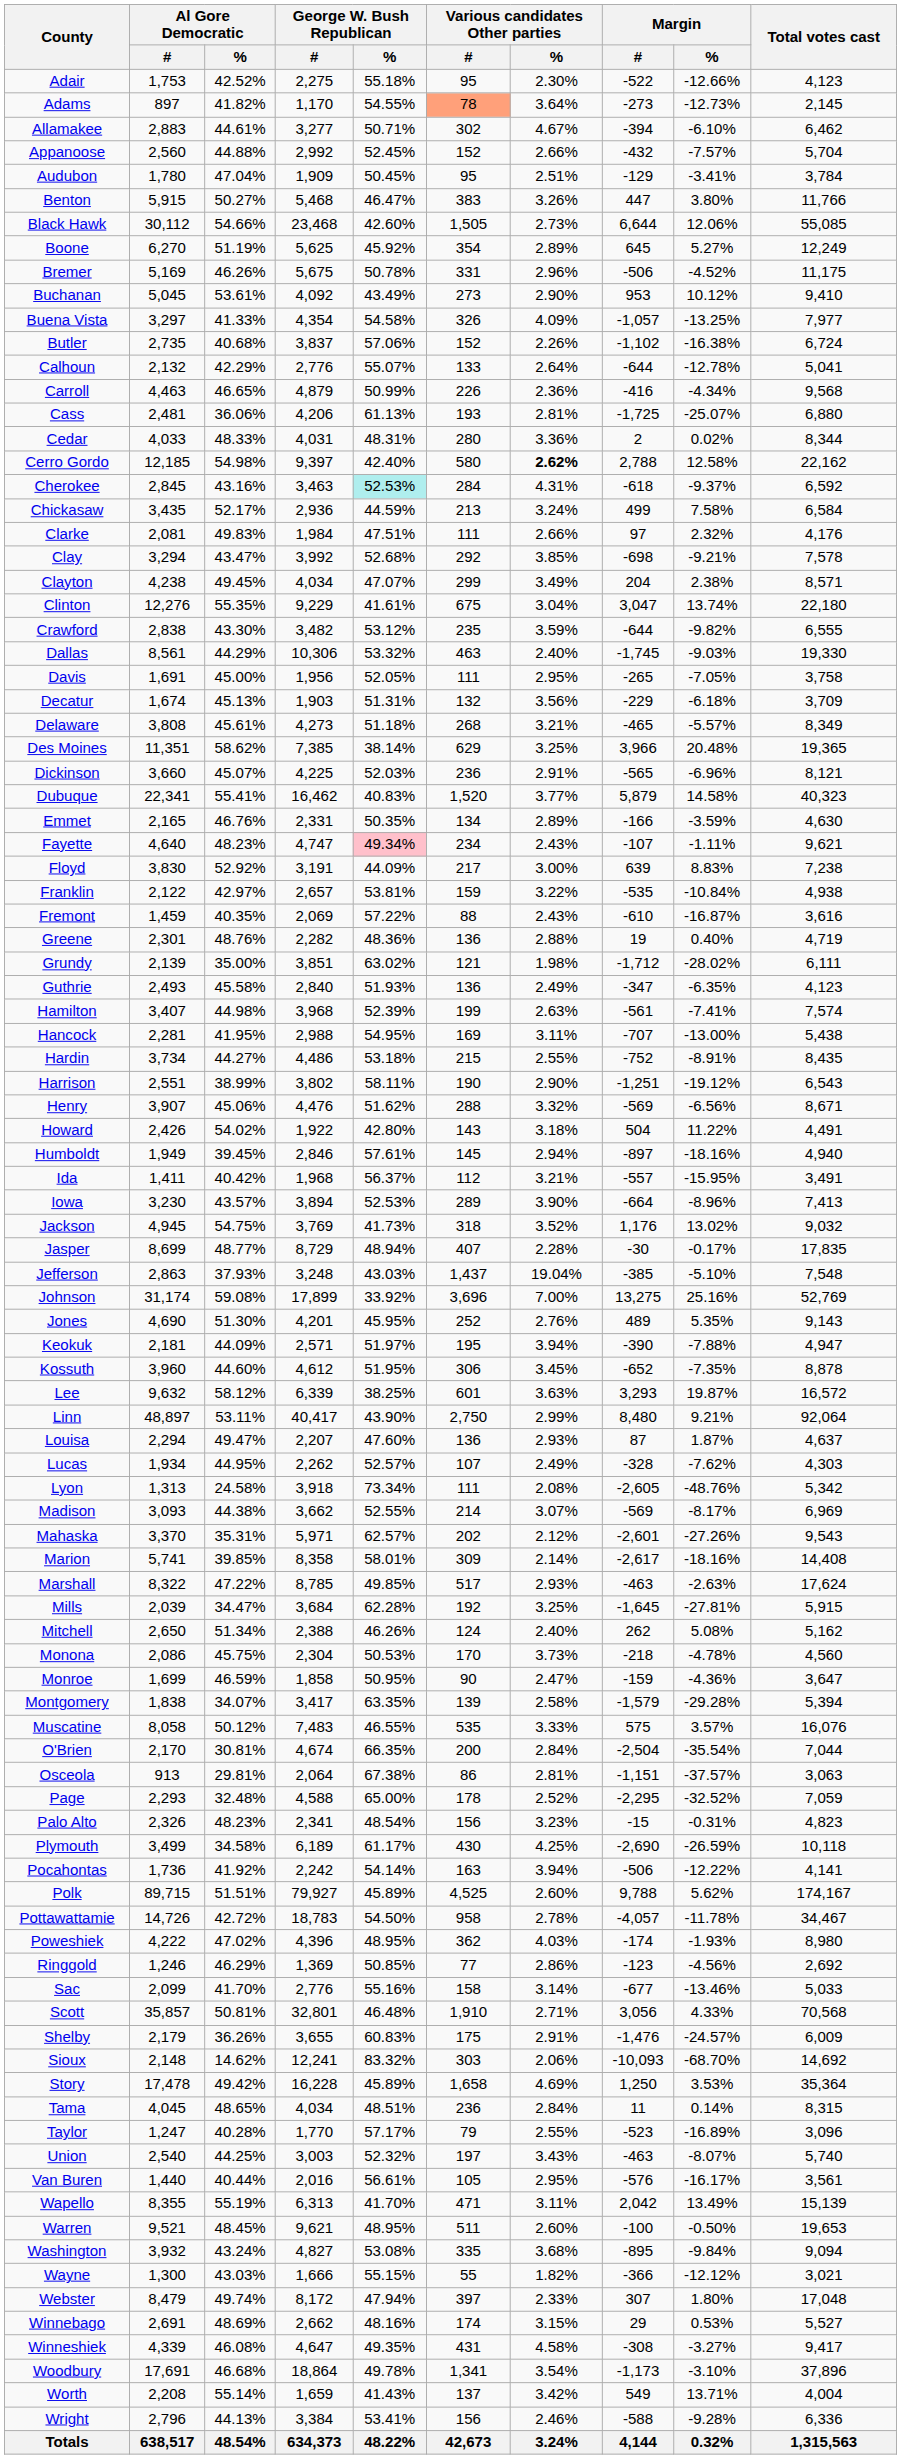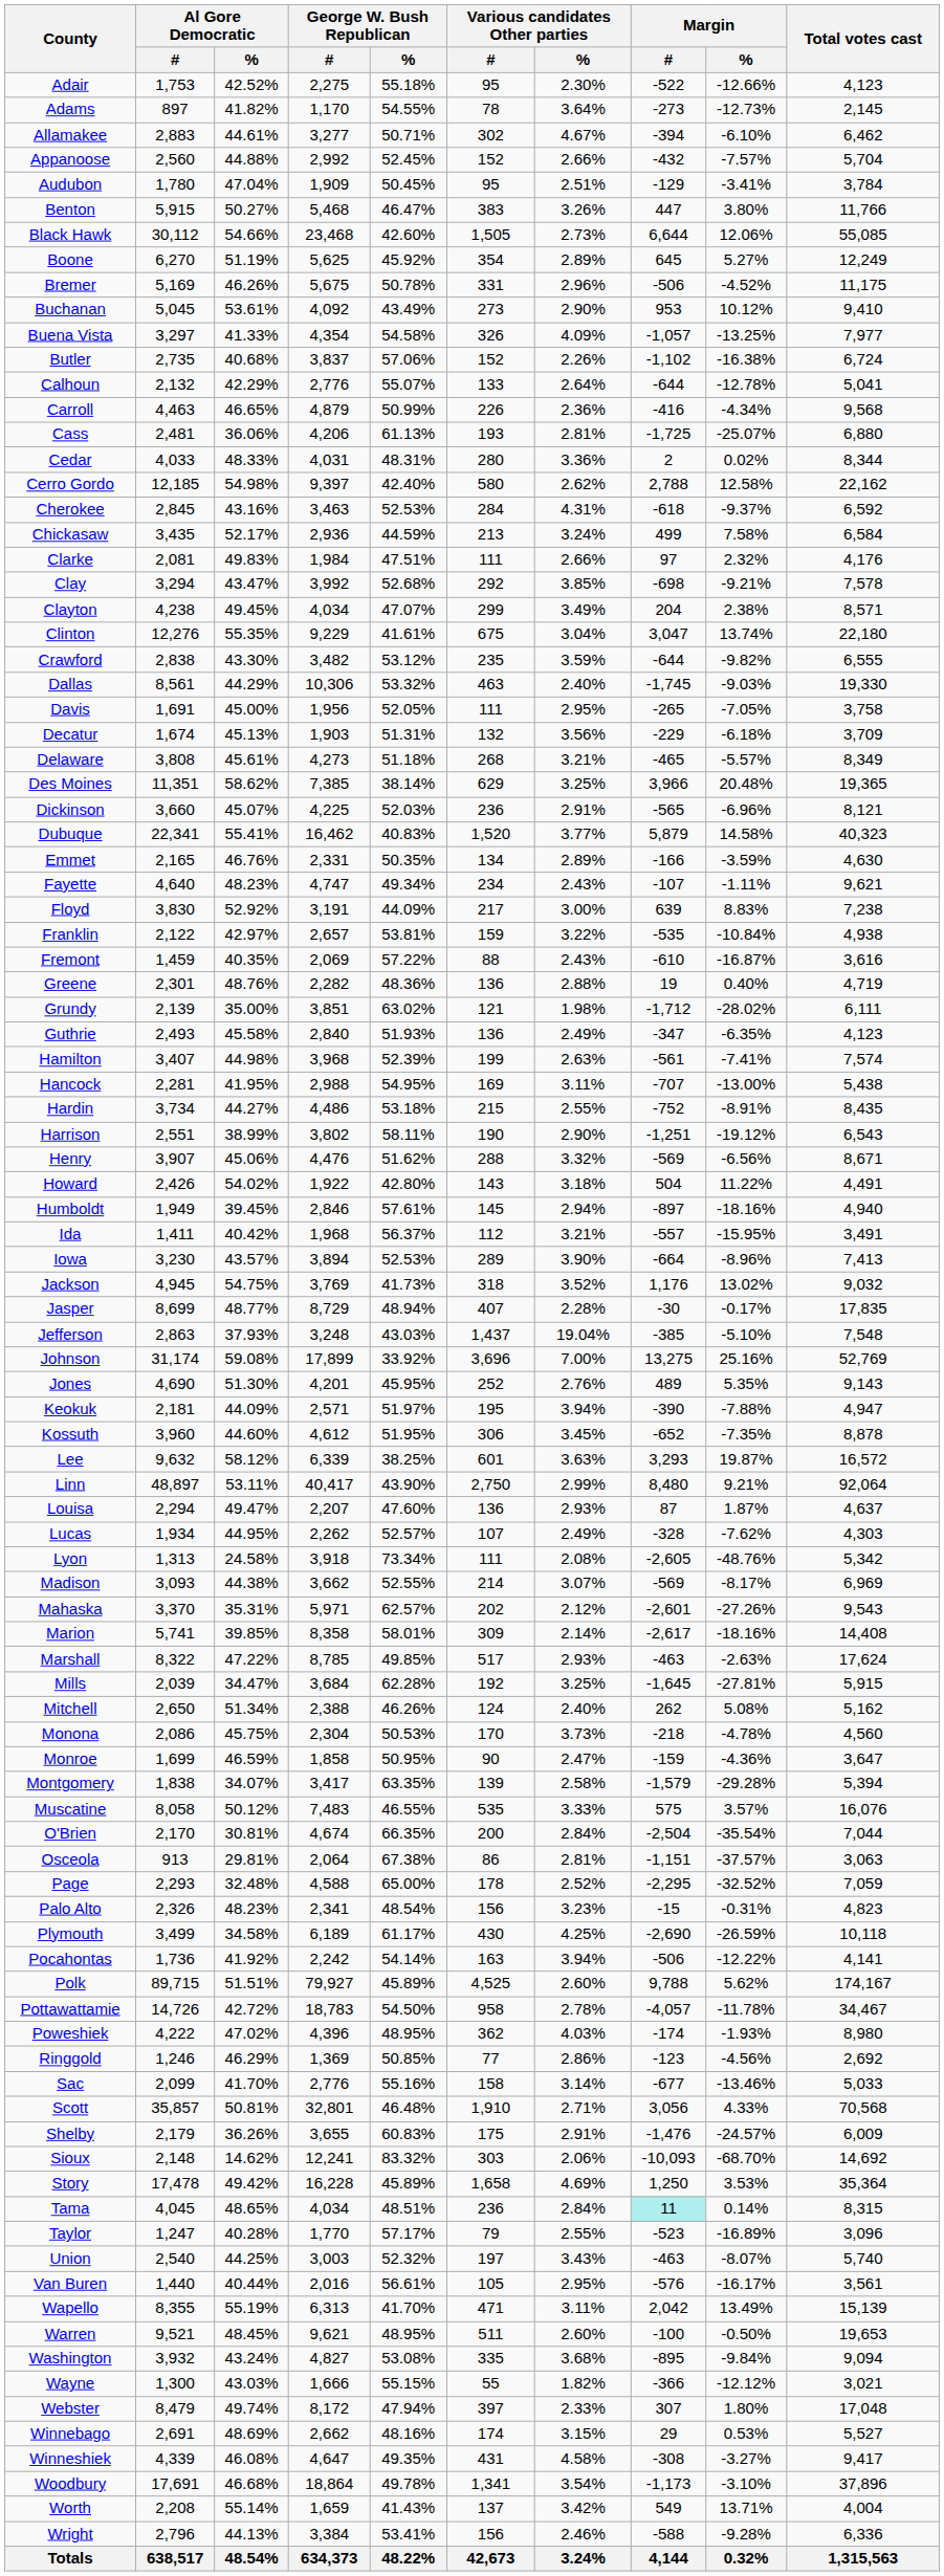Adams | Various candidates Other parties / #: lightsalmon background -> no background
Cerro Gordo | Various candidates Other parties / %: bold -> normal
Cherokee | George W. Bush Republican / %: paleturquoise background -> no background
Fayette | George W. Bush Republican / %: pink background -> no background
Tama | Margin / #: no background -> paleturquoise background
